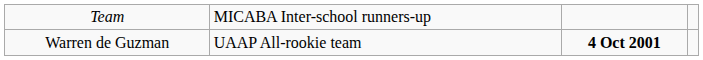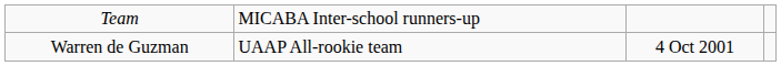row 2 | column 3: bold -> normal
